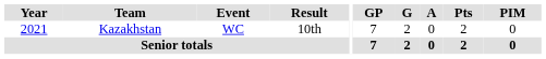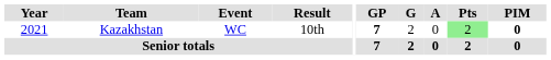Kazakhstan | GP: normal -> bold
Kazakhstan | Pts: no background -> lightgreen background
Kazakhstan | PIM: normal -> bold
